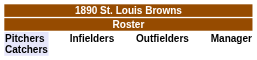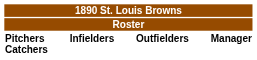Pitchers Catchers | column 1: lavender background -> no background
